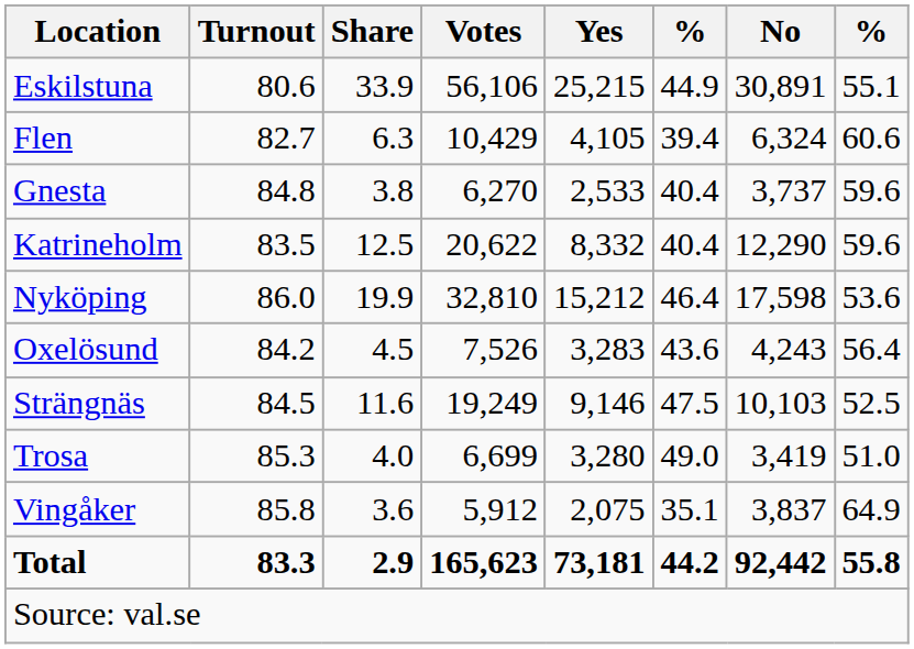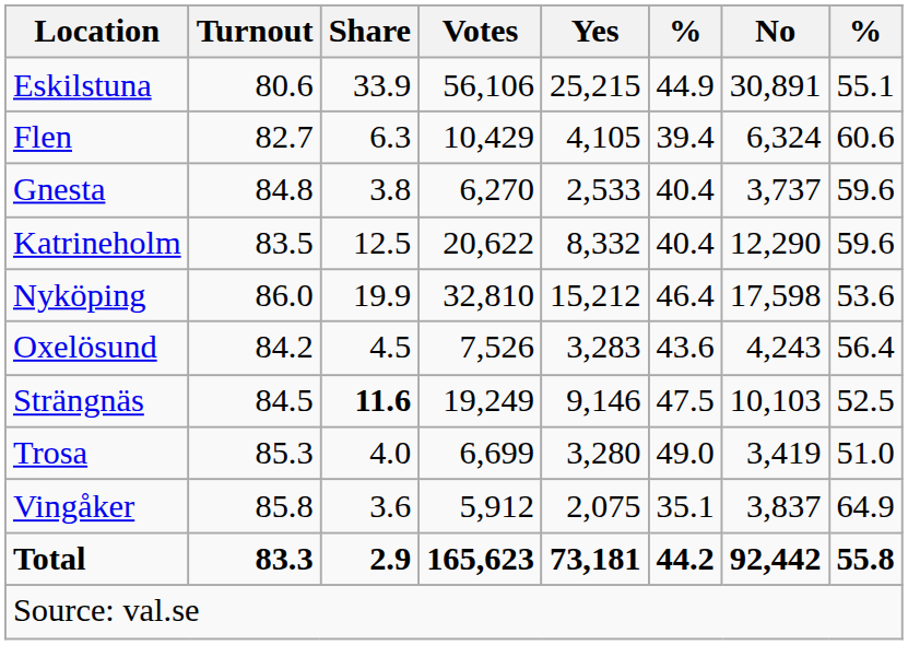Strängnäs | Share: normal -> bold
